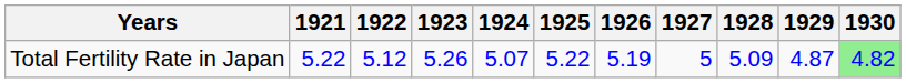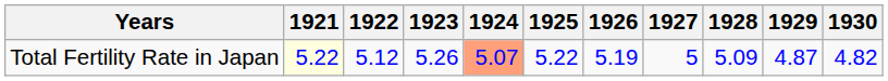row 2 | 1921: no background -> lightyellow background
row 2 | 1924: no background -> lightsalmon background
row 2 | 1930: lightgreen background -> no background
